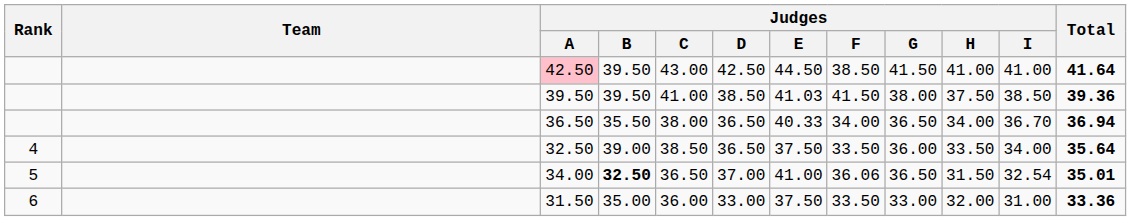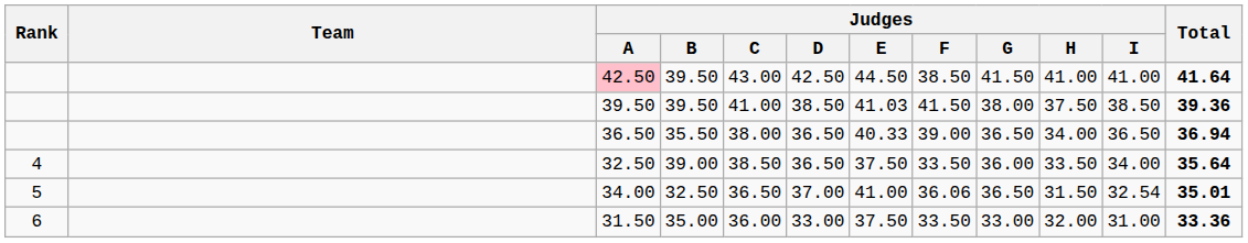row 5 | Judges / F: 34.00 -> 39.00
row 5 | Judges / I: 36.70 -> 36.50
row 7 | Judges / B: bold -> normal
